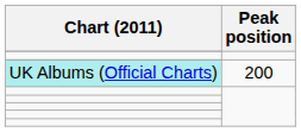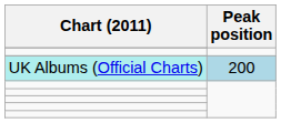row 3 | Peak position: no background -> lightblue background
